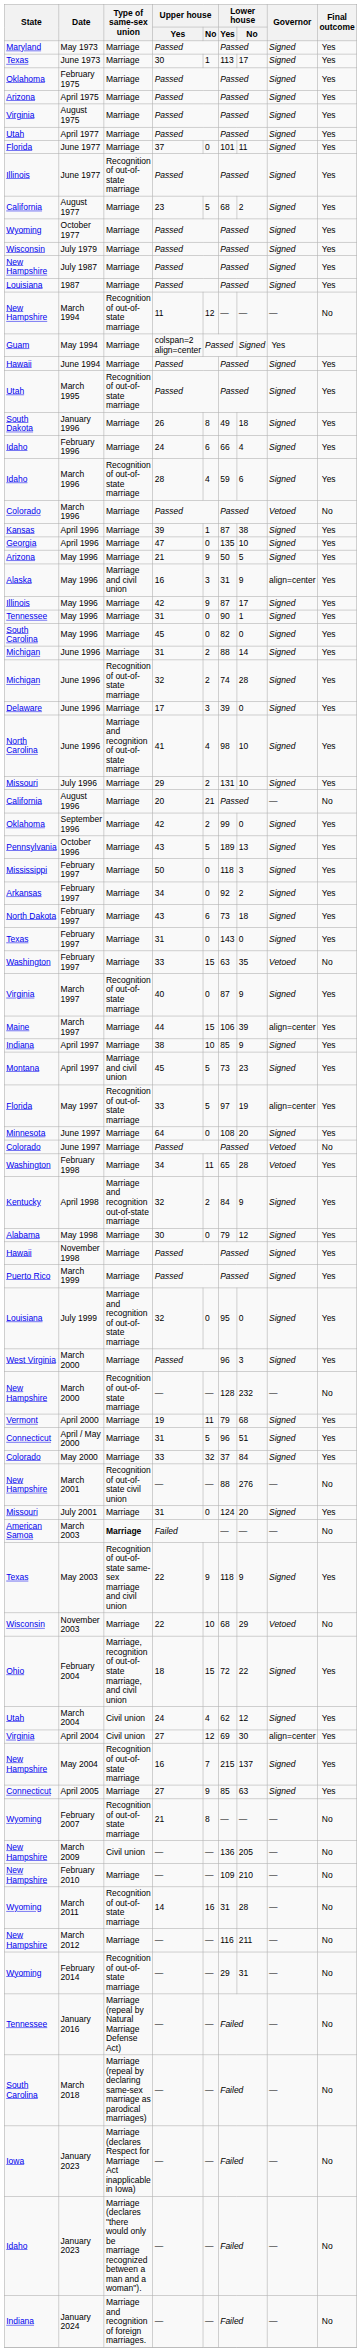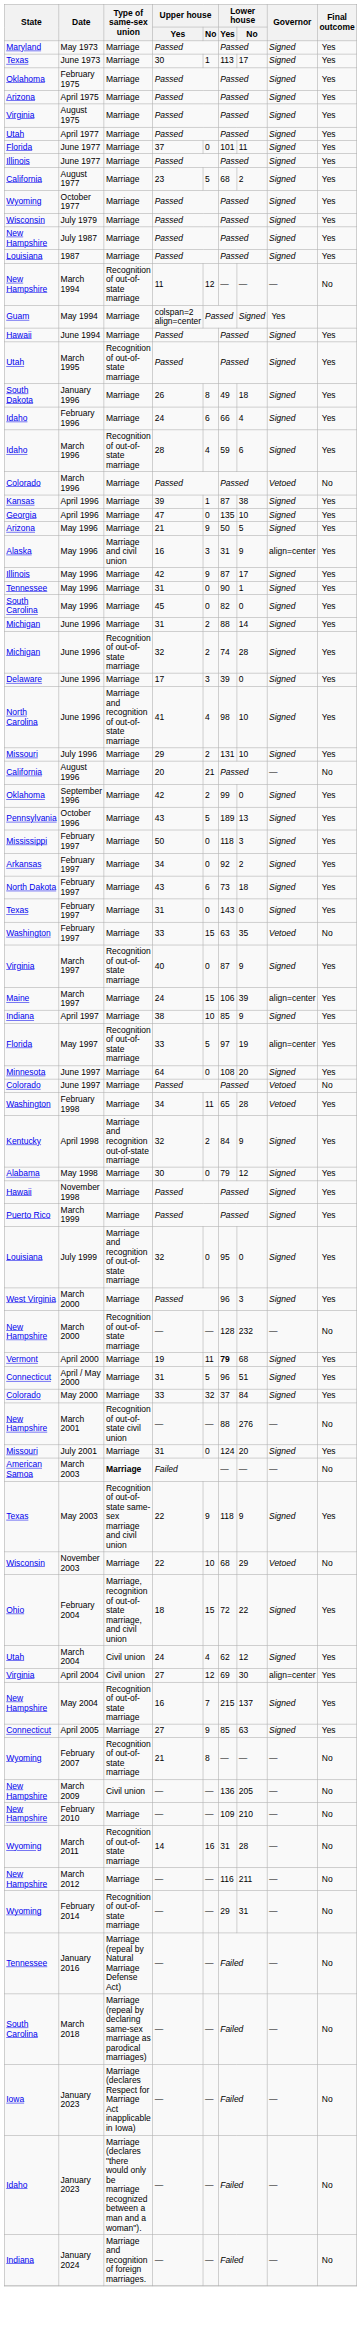Illinois / June 1977 | Type of same-sex union: Recognition of out-of-state marriage -> Marriage
Maine / March 1997 | Upper house / Yes: 44 -> 24
- row: Montana | April 1997 | Marriage and civil union | 45 | 5 | 73 | 23 | Signed | Yes
April 2000 | Lower house / Yes: normal -> bold
